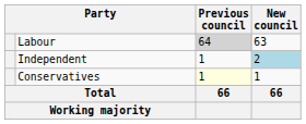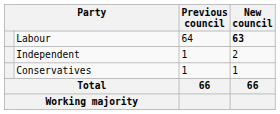Labour | Previous council: lightgrey background -> no background
Labour | New council: normal -> bold
Independent | New council: lightblue background -> no background
Conservatives | Previous council: lightyellow background -> no background
